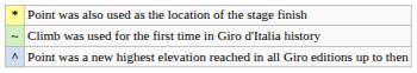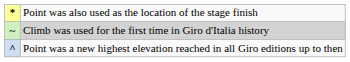~ | column 2: no background -> lightgrey background
